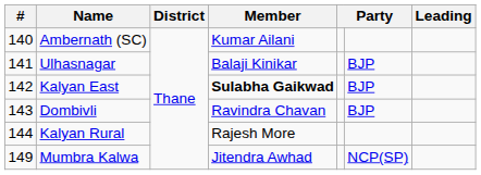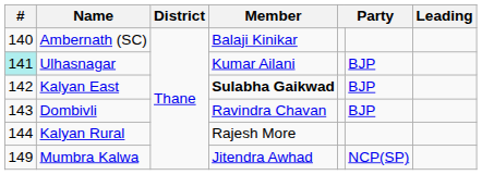Ambernath (SC) | Member: Kumar Ailani -> Balaji Kinikar
Ulhasnagar | #: no background -> paleturquoise background
Ulhasnagar | Member: Balaji Kinikar -> Kumar Ailani
